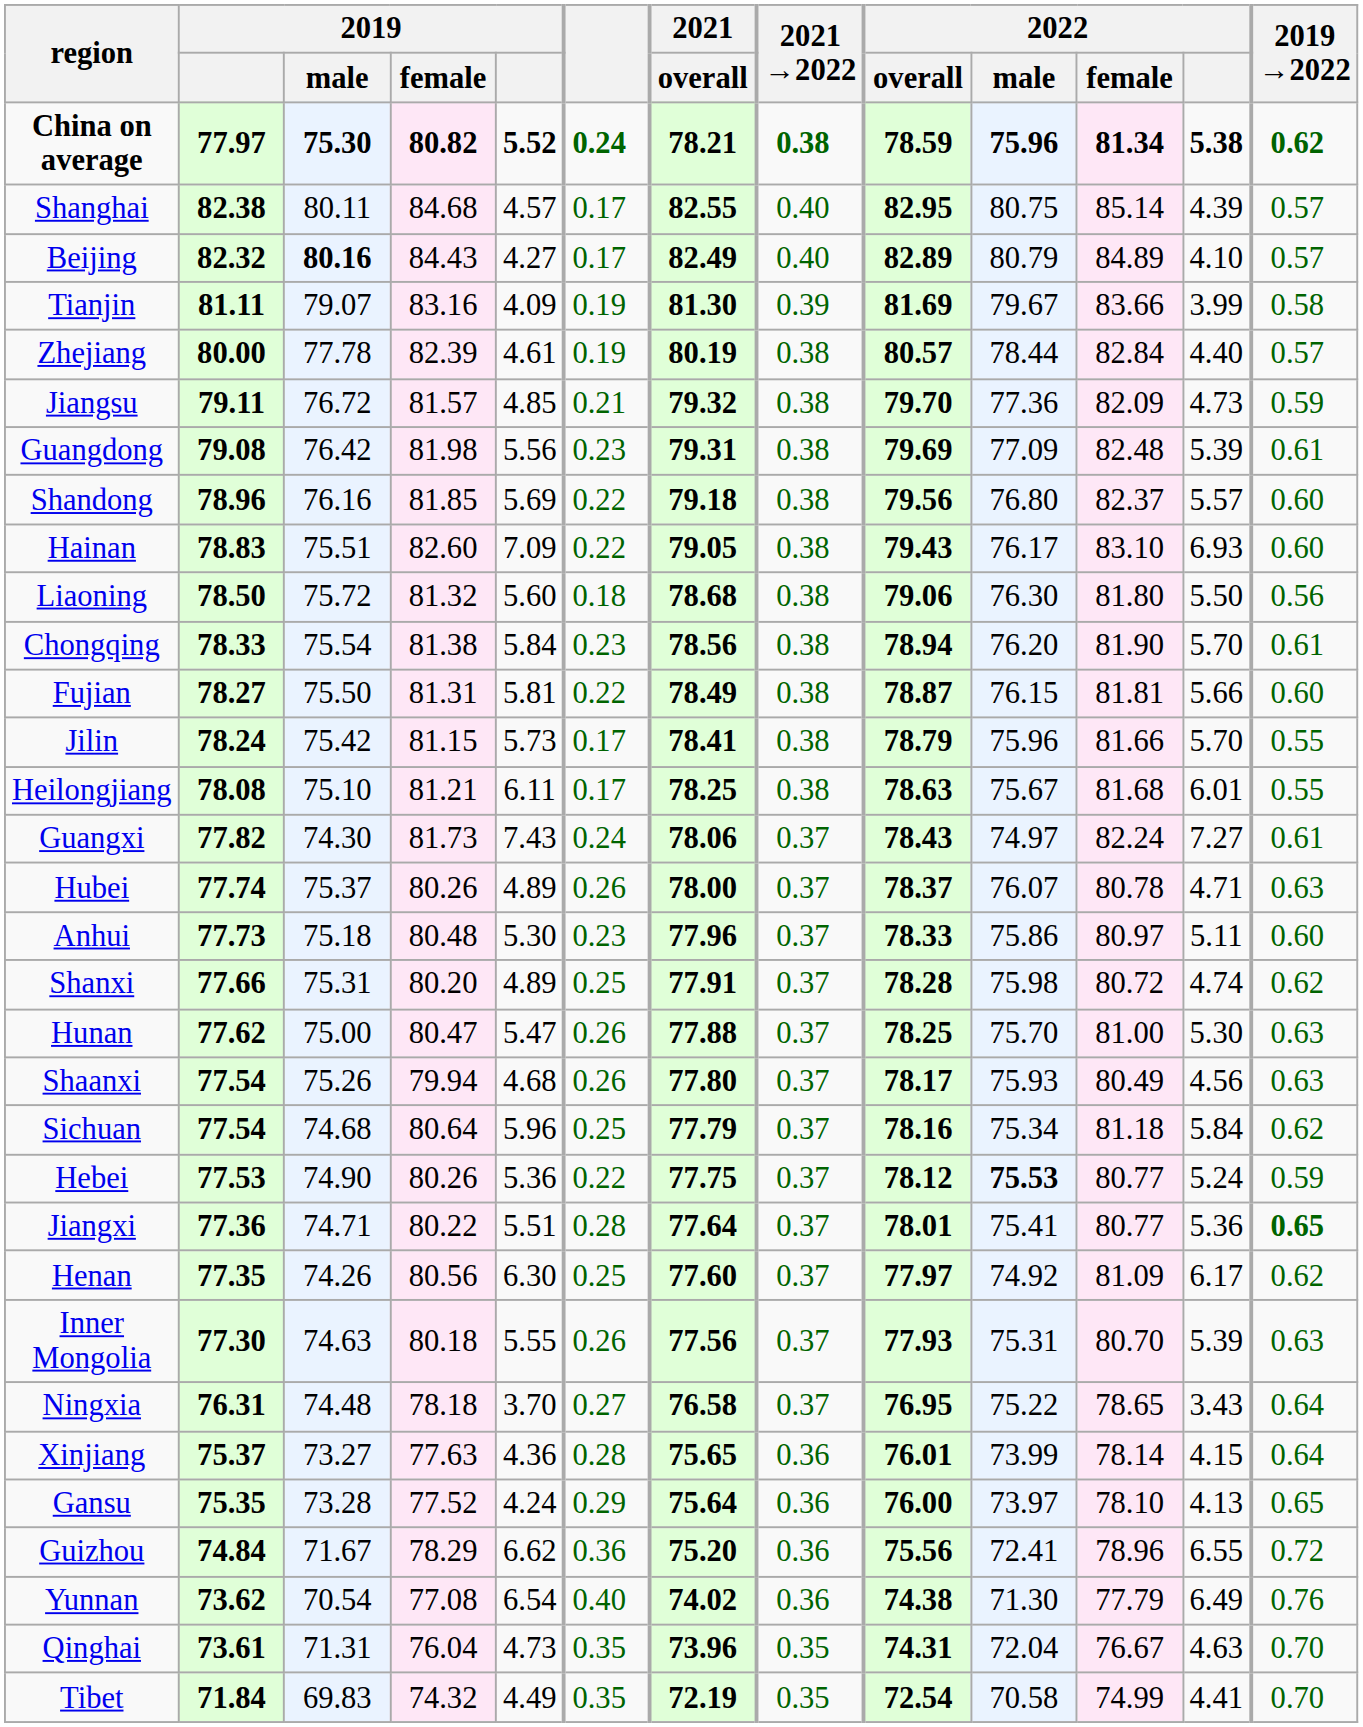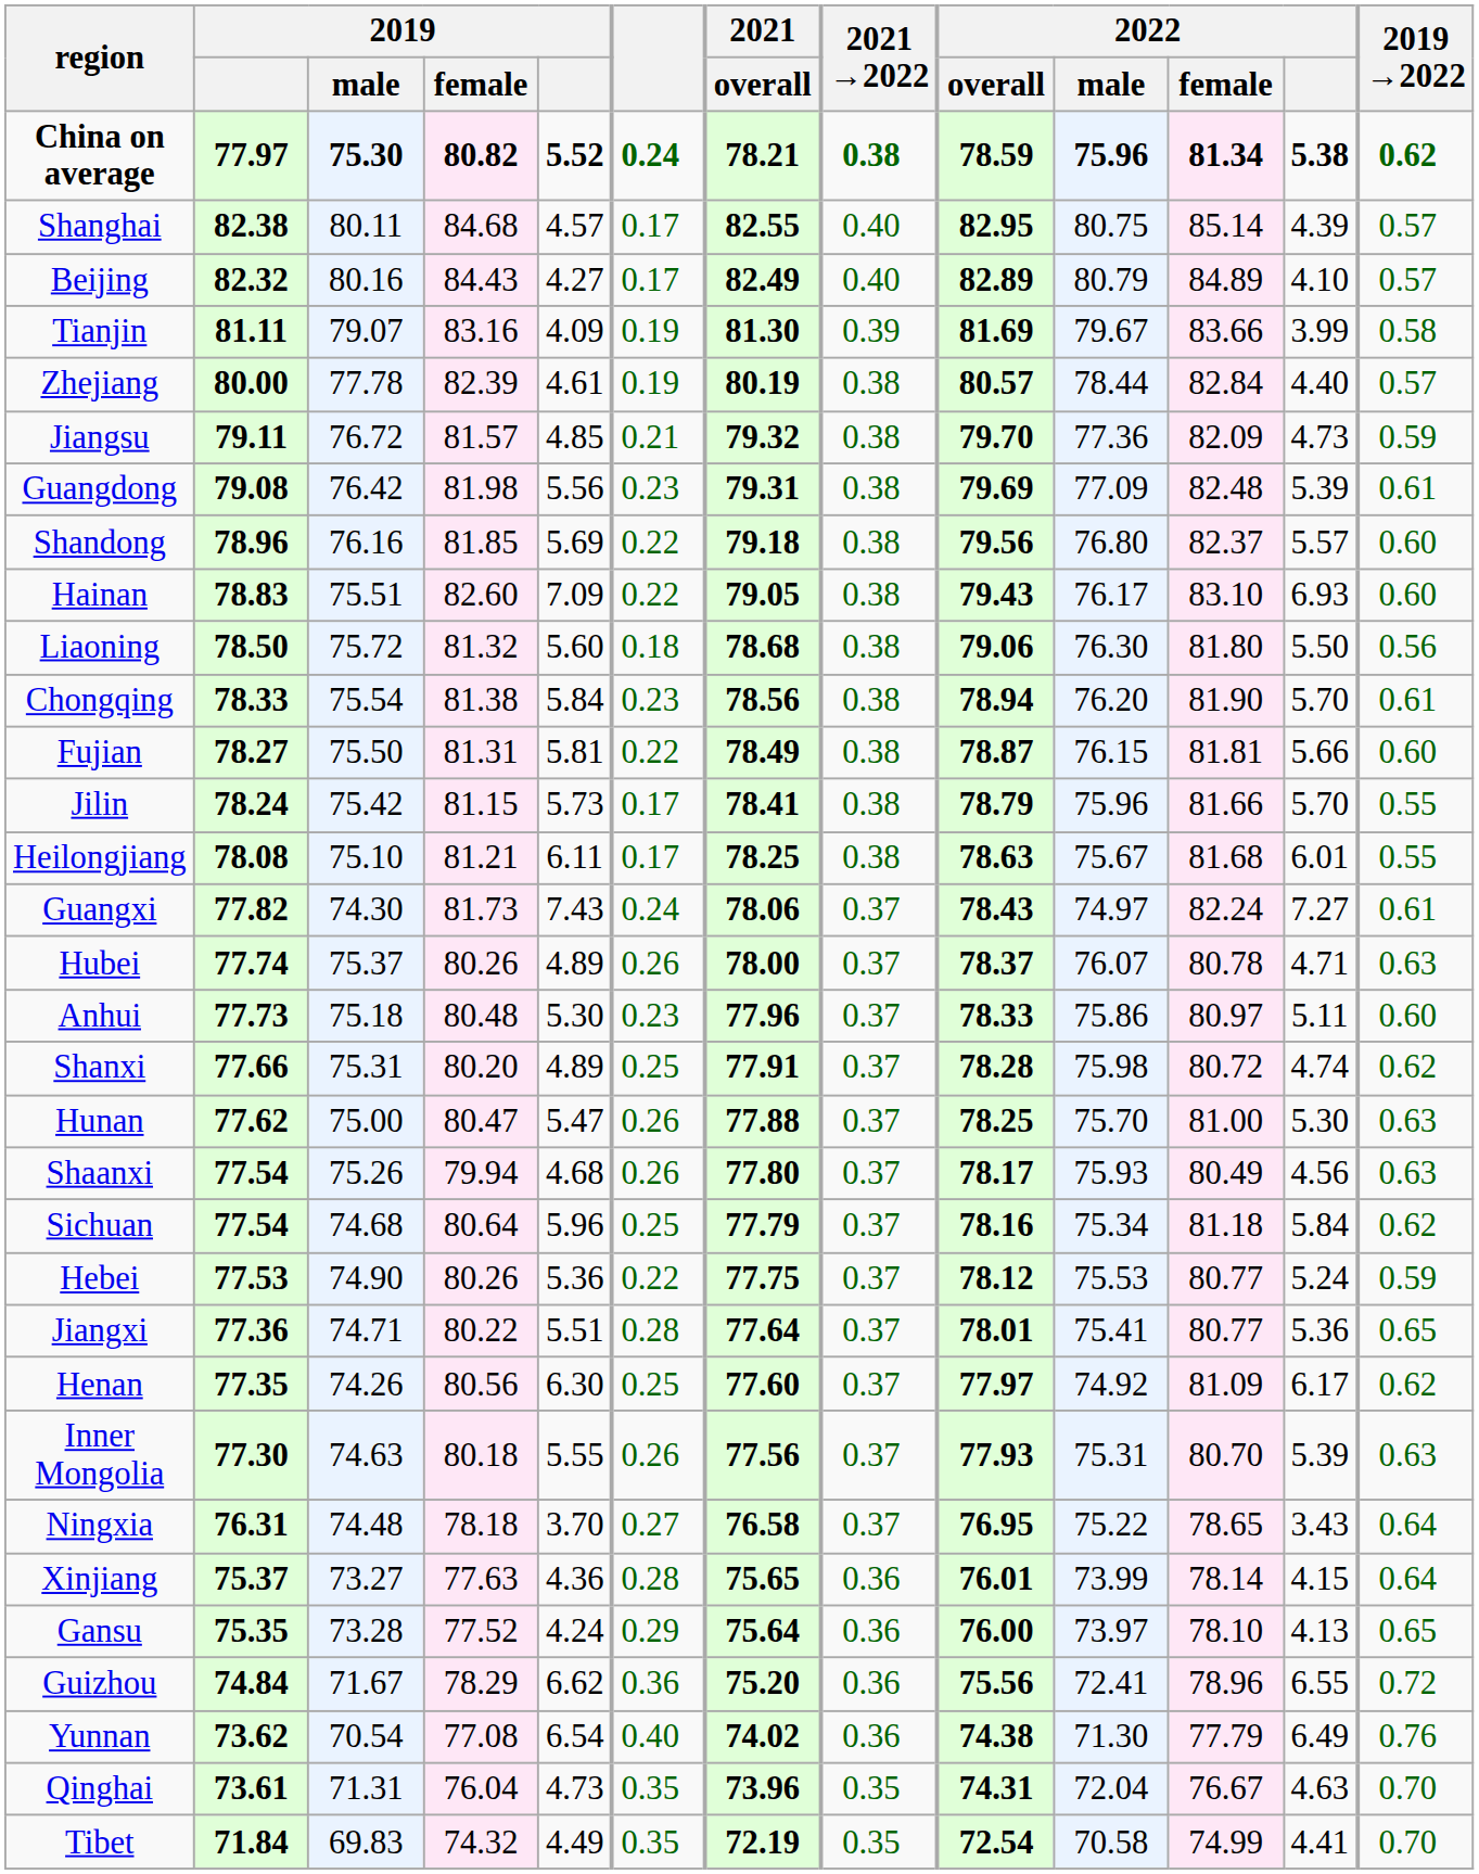Beijing | 2019 / male: bold -> normal
Hebei | 2022 / male: bold -> normal
Jiangxi | 2019 →2022: bold -> normal
